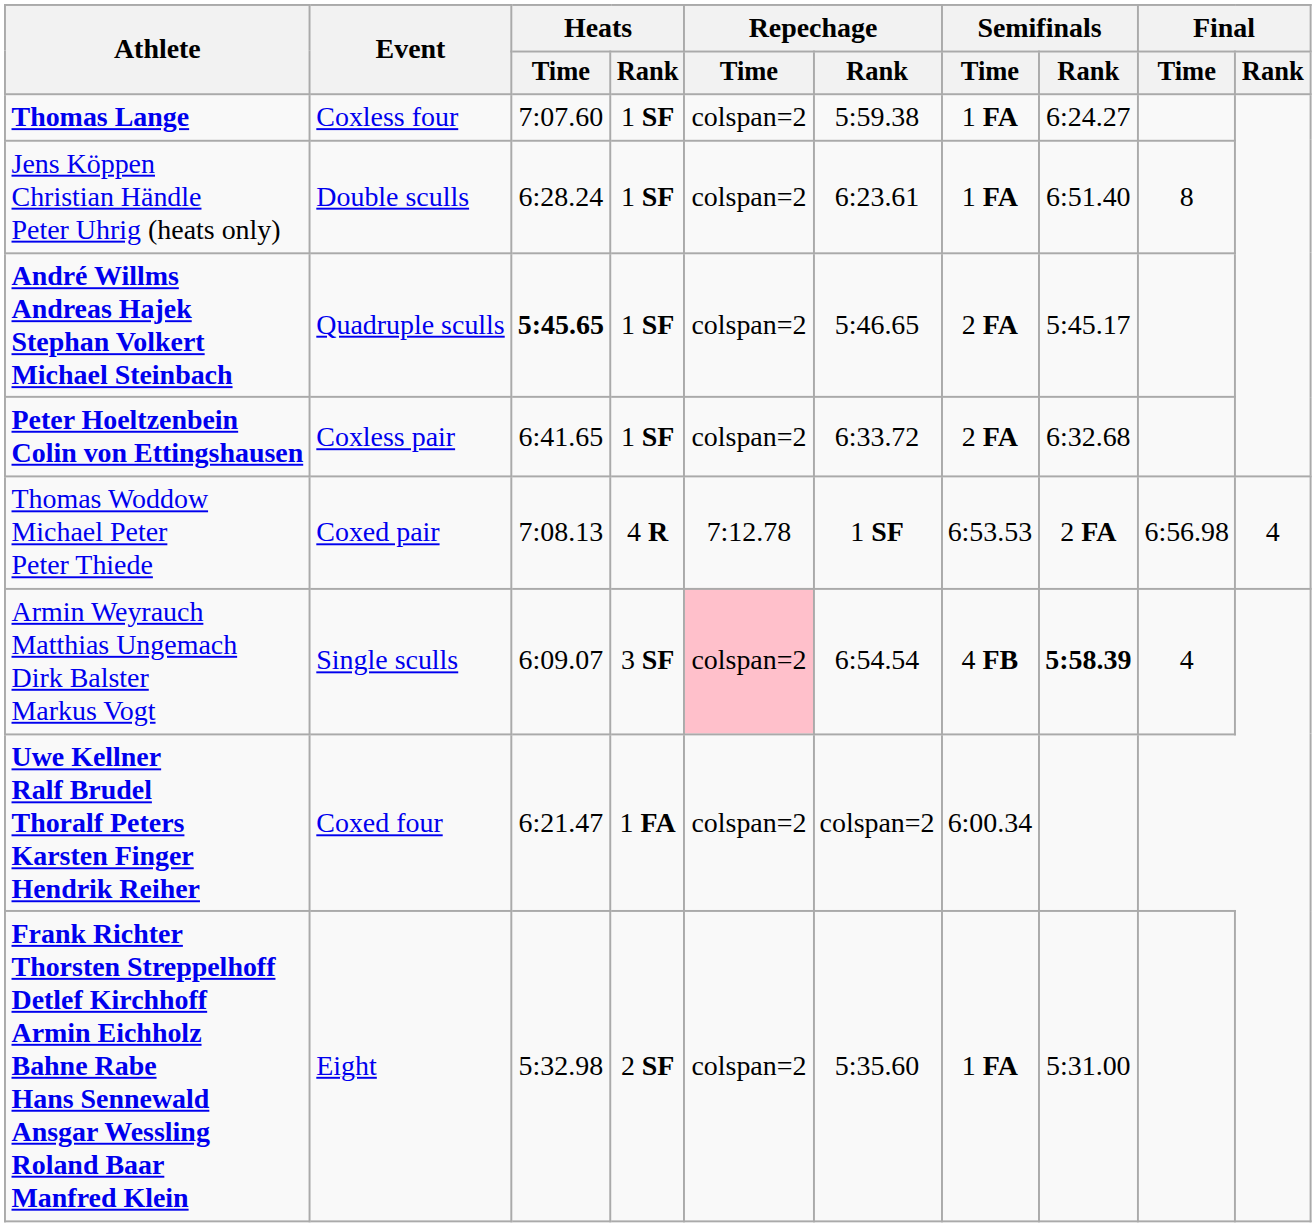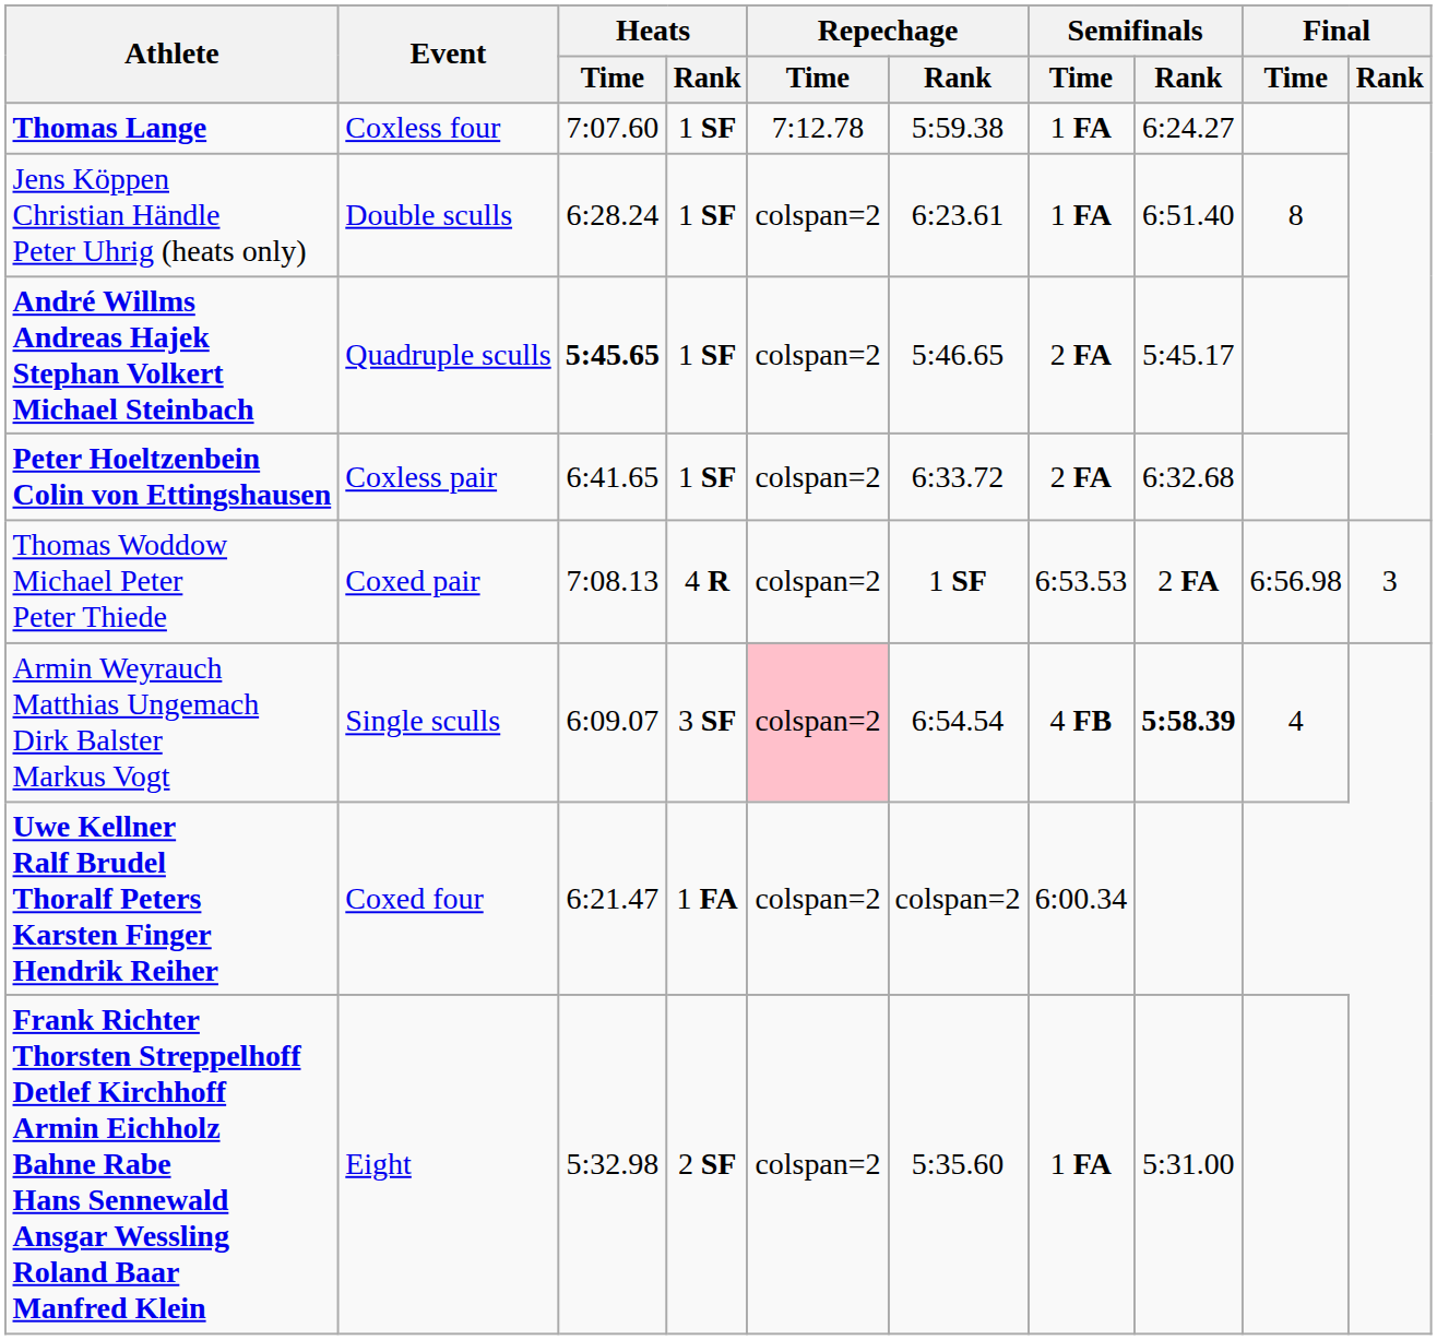Thomas Lange | Repechage / Time: colspan=2 -> 7:12.78
Thomas Woddow Michael Peter Peter Thiede | Repechage / Time: 7:12.78 -> colspan=2
Thomas Woddow Michael Peter Peter Thiede | Final / Rank: 4 -> 3
